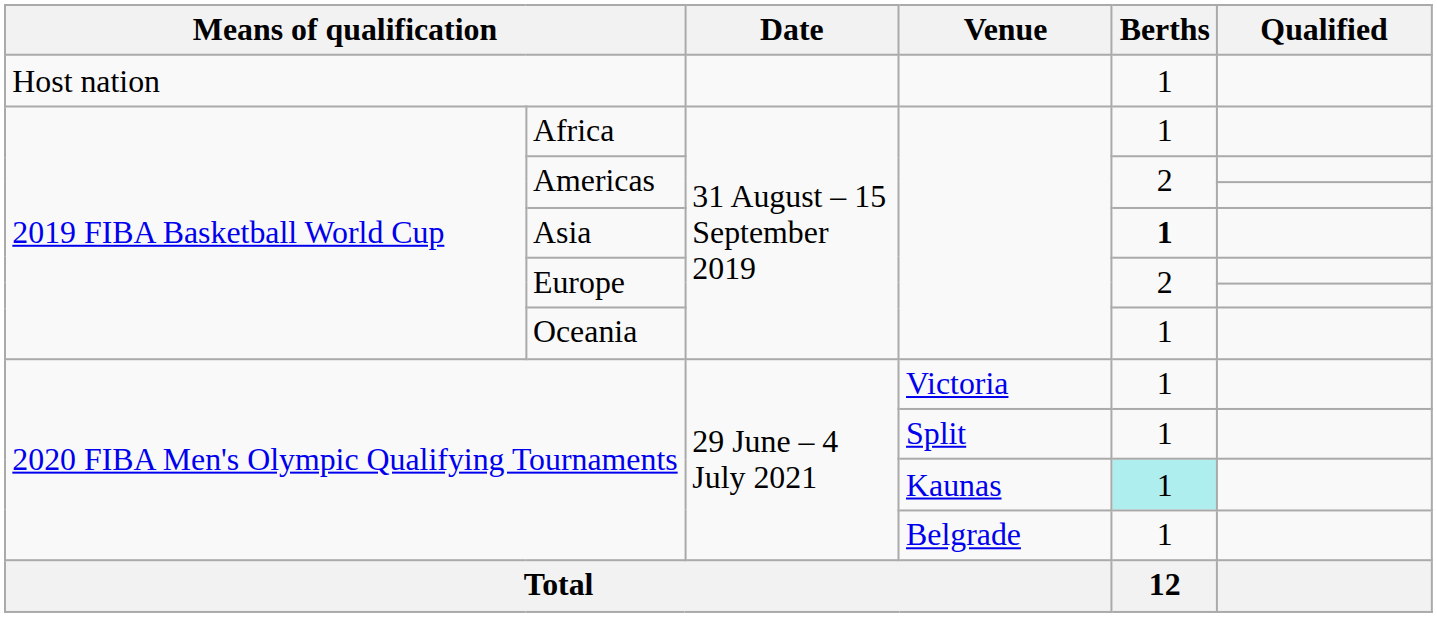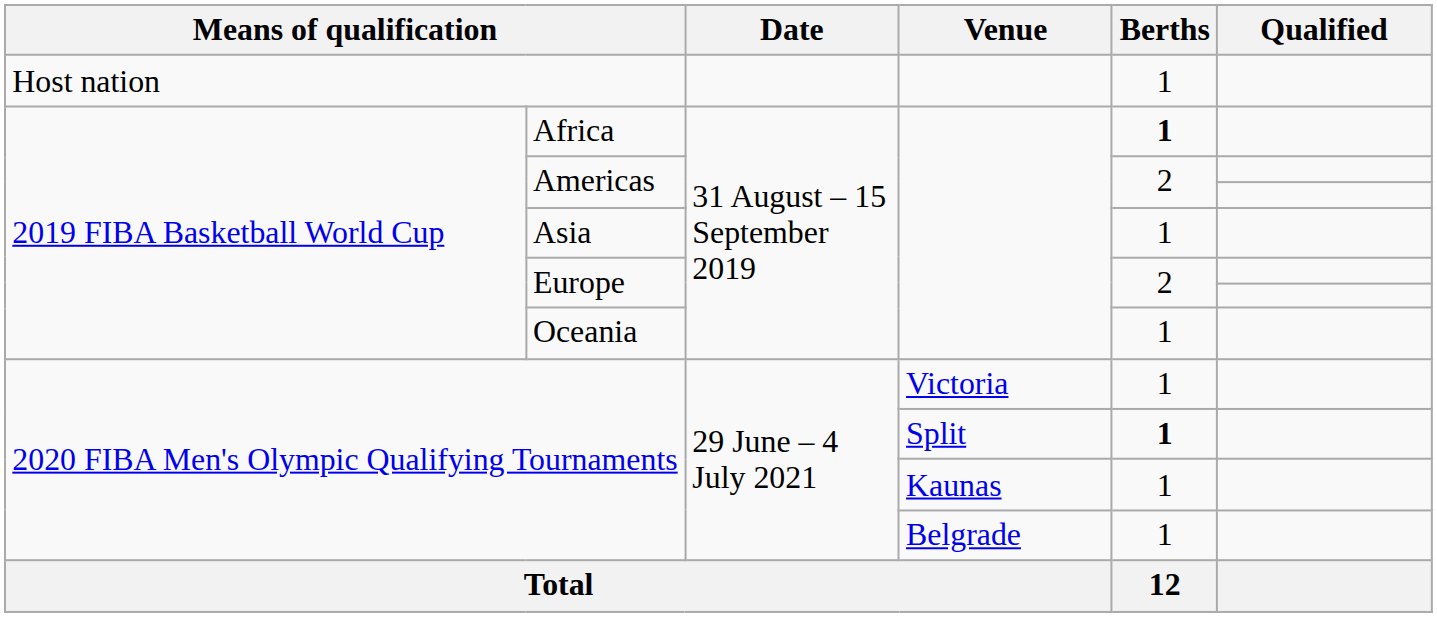Africa | Berths: normal -> bold
Asia | Berths: bold -> normal
2020 FIBA Men's Olympic Qualifying Tournaments / Split | Berths: normal -> bold
2020 FIBA Men's Olympic Qualifying Tournaments / Kaunas | Berths: paleturquoise background -> no background
